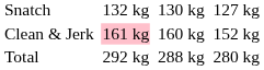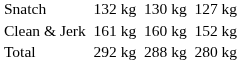Clean & Jerk | column 2: pink background -> no background
